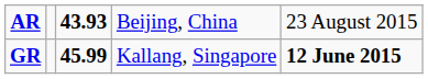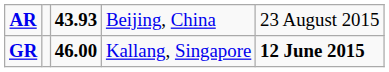GR | column 3: 45.99 -> 46.00
